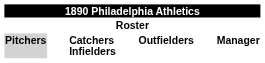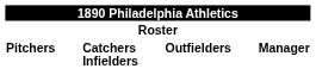Pitchers | column 1: lightgrey background -> no background
